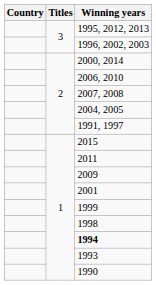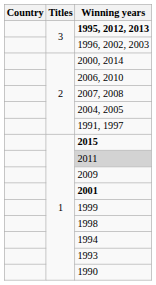1995, 2012, 2013 | Winning years: normal -> bold
2015 | Winning years: normal -> bold
2011 | Winning years: no background -> lightgrey background
2001 | Winning years: normal -> bold
1994 | Winning years: bold -> normal
